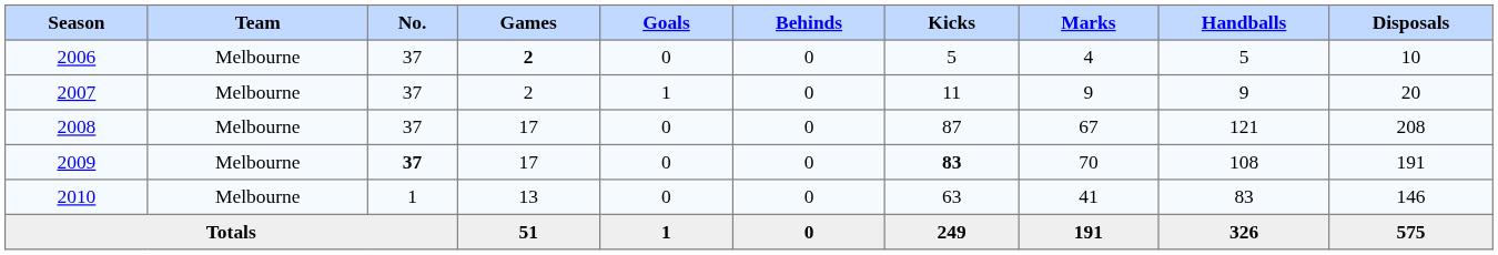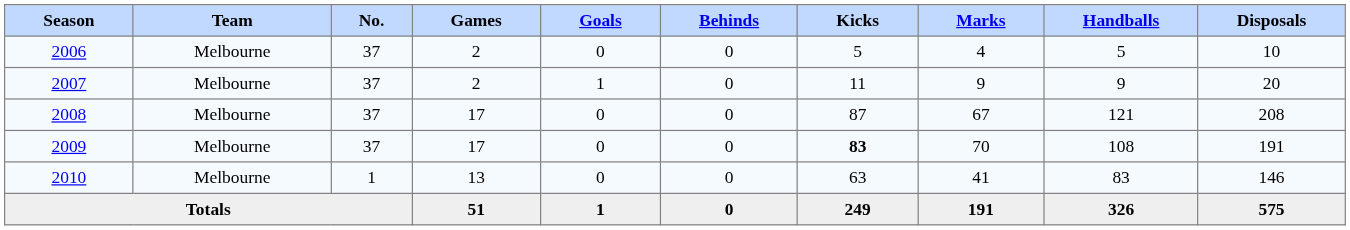2006 | Games: bold -> normal
2009 | No.: bold -> normal
